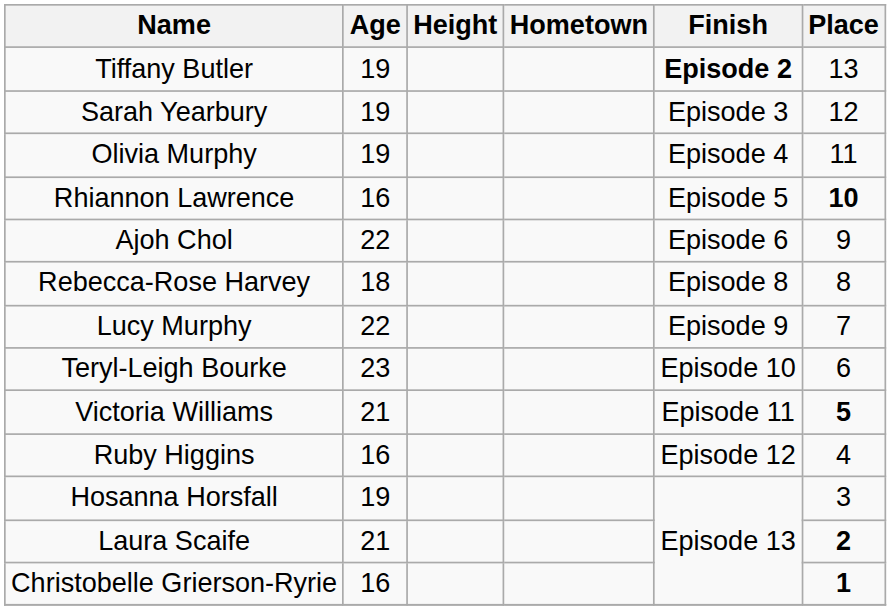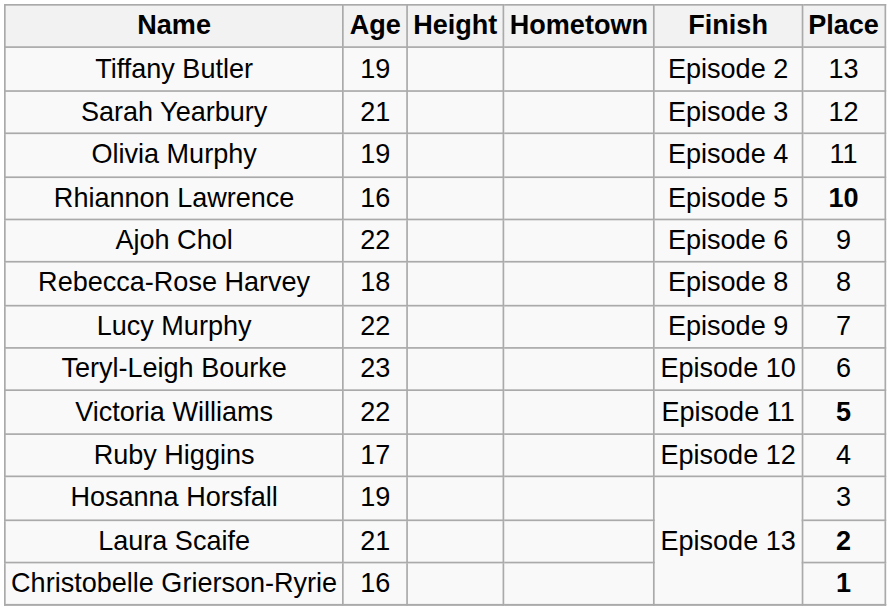Tiffany Butler | Finish: bold -> normal
Sarah Yearbury | Age: 19 -> 21
Victoria Williams | Age: 21 -> 22
Ruby Higgins | Age: 16 -> 17
